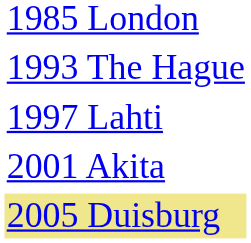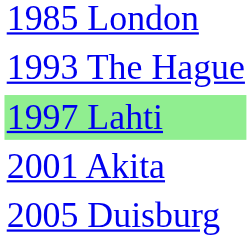1997 Lahti | column 1: no background -> lightgreen background
2005 Duisburg | column 1: khaki background -> no background
